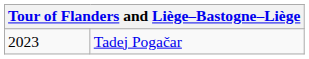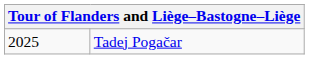Tadej Pogačar | column 1: 2023 -> 2025
